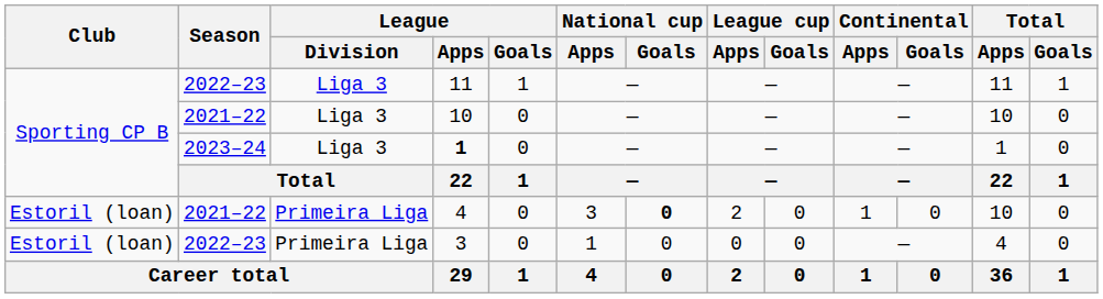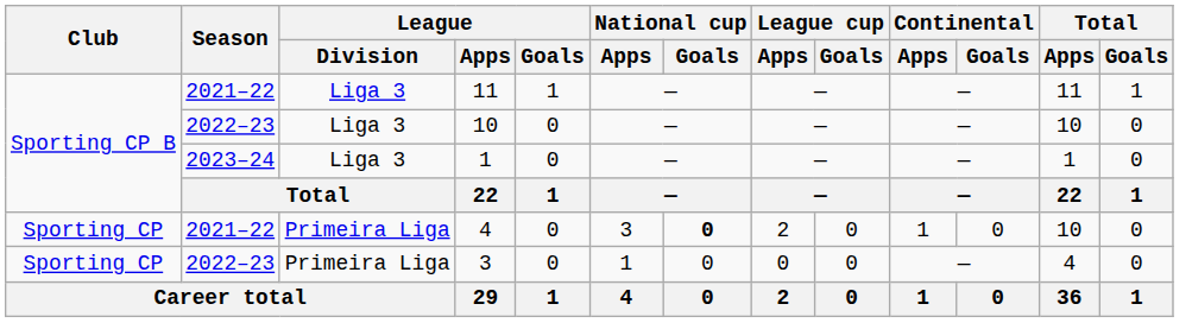row 3 | Season: 2022–23 -> 2021–22
row 4 | Season: 2021–22 -> 2022–23
row 5 | League / Apps: bold -> normal
row 7 | Club: Estoril (loan) -> Sporting CP
row 8 | Club: Estoril (loan) -> Sporting CP
